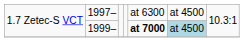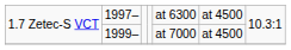1.7 Zetec-S VCT / 1999– | column 5: bold -> normal
1.7 Zetec-S VCT / 1999– | column 6: lightblue background -> no background
